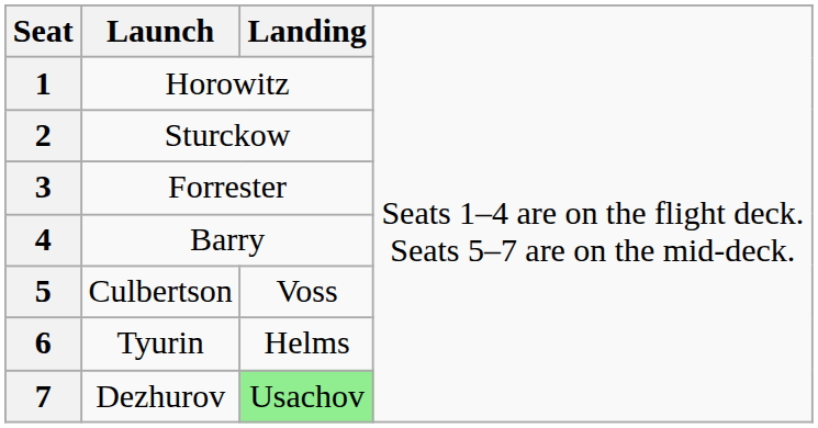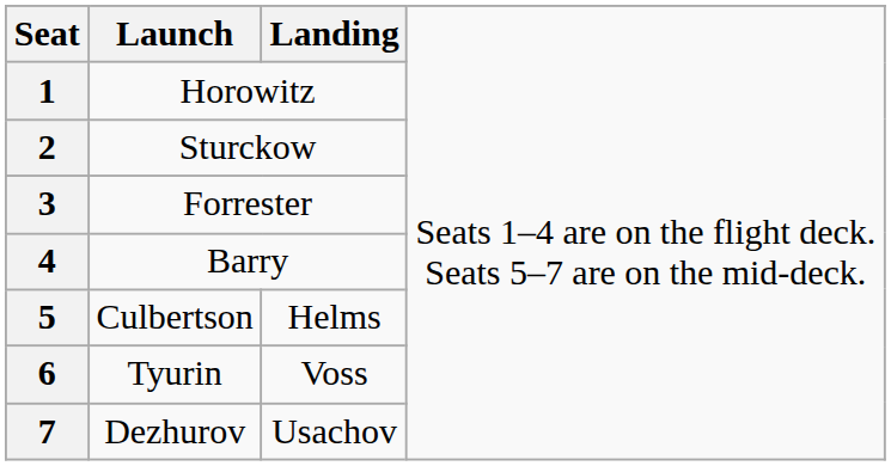5 | column 3: Voss -> Helms
6 | column 3: Helms -> Voss
7 | column 3: lightgreen background -> no background
